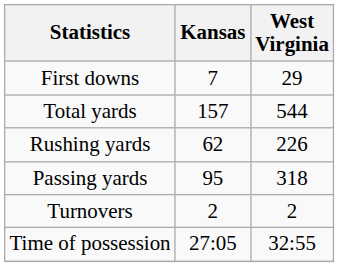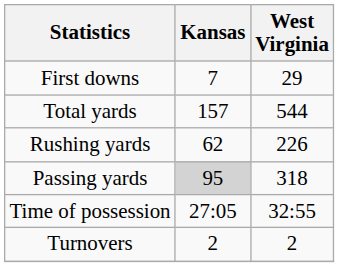Passing yards | Kansas: no background -> lightgrey background
rows swapped: Turnovers <-> Time of possession
